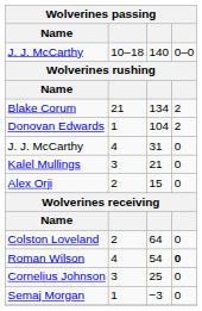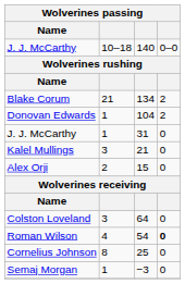J. J. McCarthy / 31 | column 2: 4 -> 1
Colston Loveland | column 2: 2 -> 3
Cornelius Johnson | column 2: 3 -> 8
